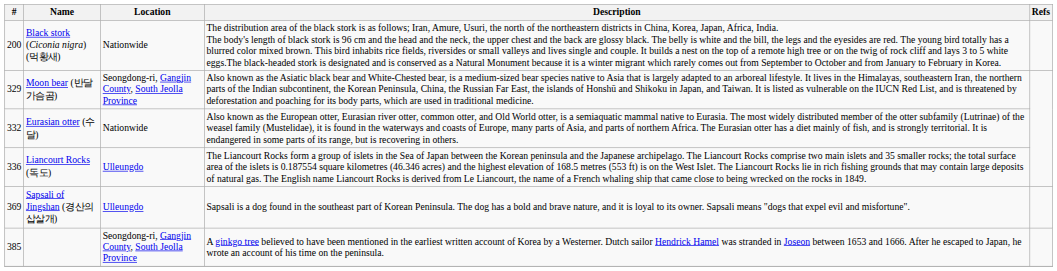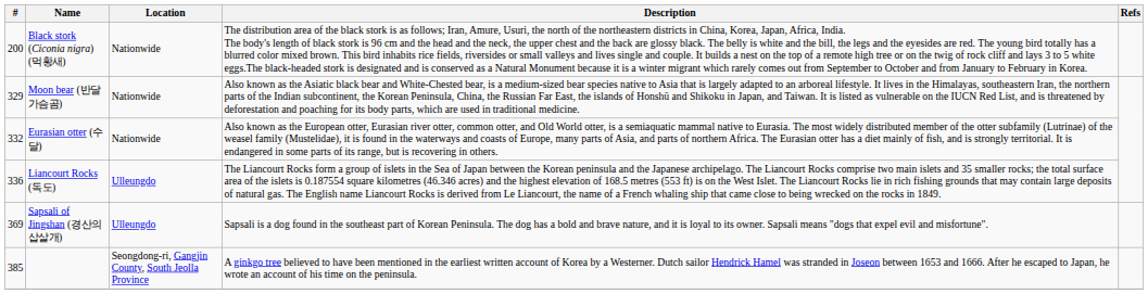Moon bear (반달가슴곰) | Location: Seongdong-ri, Gangjin County, South Jeolla Province -> Nationwide
